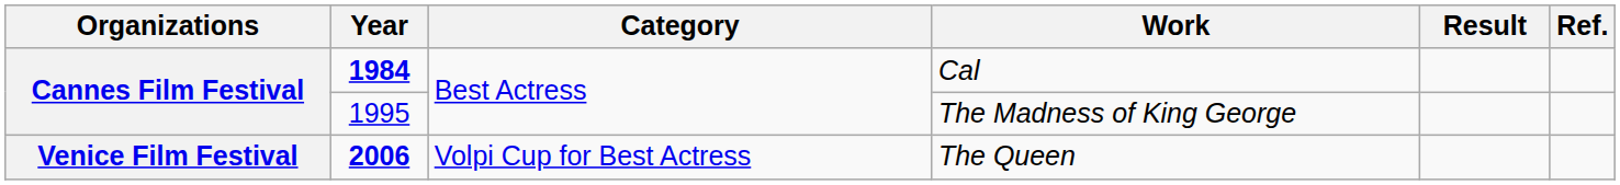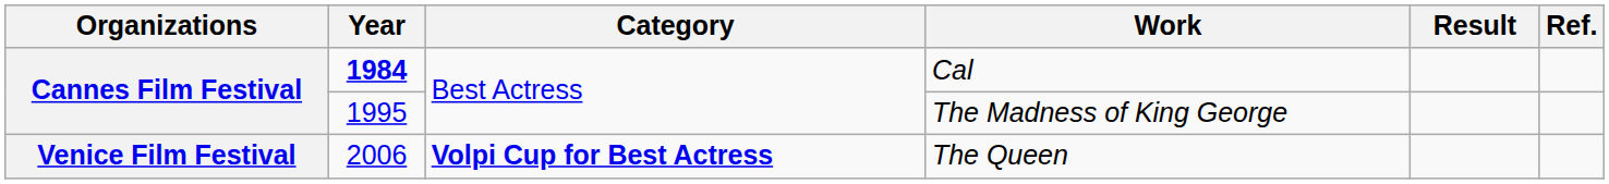The Queen | Year: bold -> normal
The Queen | Category: normal -> bold
